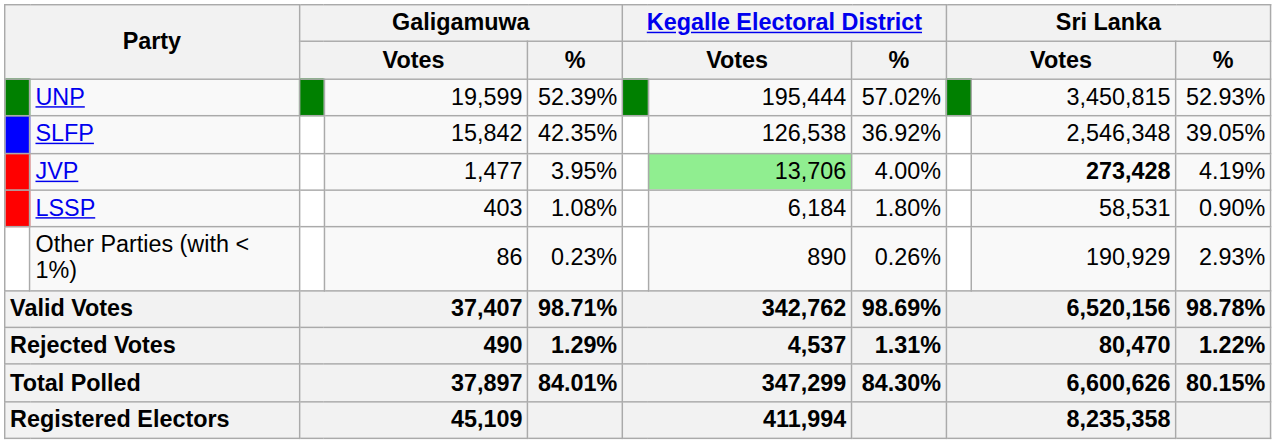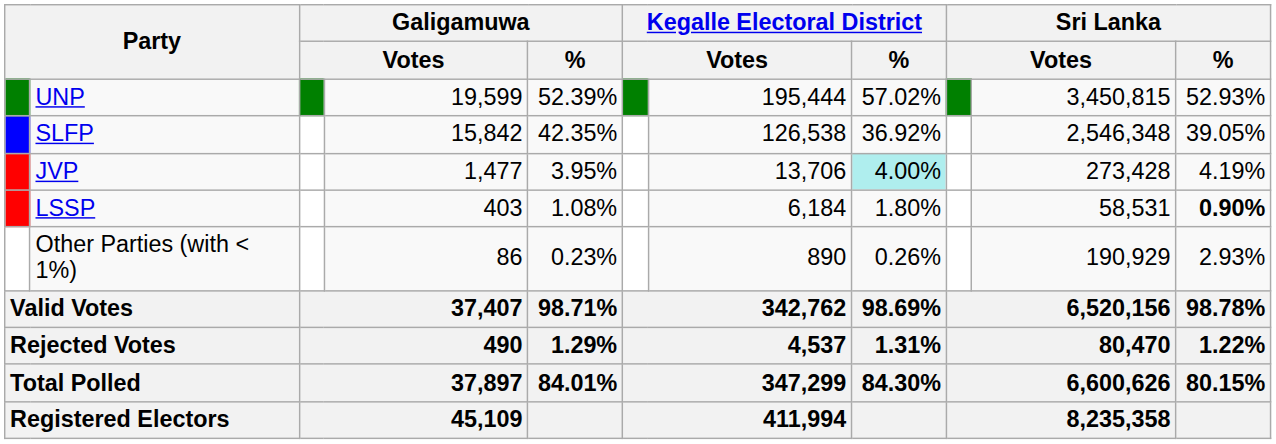JVP | column 7: lightgreen background -> no background
JVP | Kegalle Electoral District / %: no background -> paleturquoise background
JVP | column 10: bold -> normal
LSSP | Sri Lanka / %: normal -> bold
